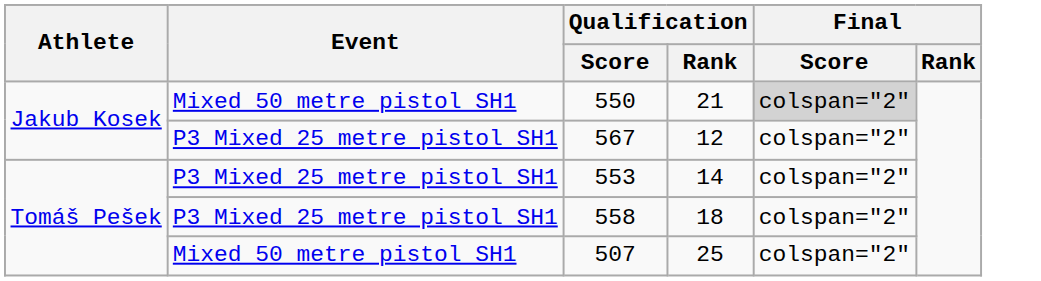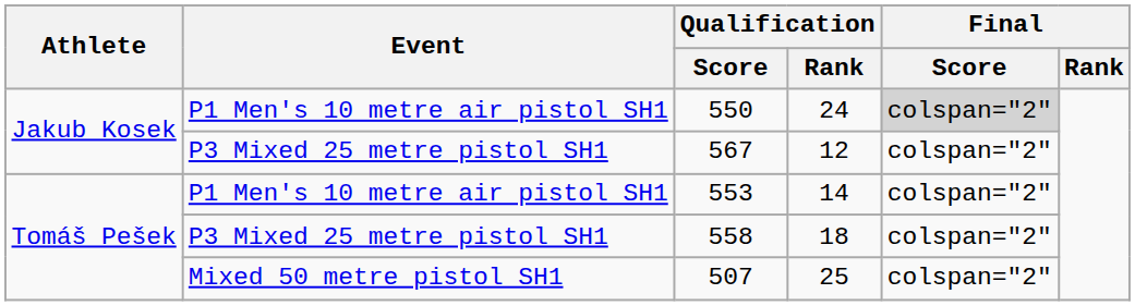550 | Event: Mixed 50 metre pistol SH1 -> P1 Men's 10 metre air pistol SH1
550 | Qualification / Rank: 21 -> 24
553 | Event: P3 Mixed 25 metre pistol SH1 -> P1 Men's 10 metre air pistol SH1
